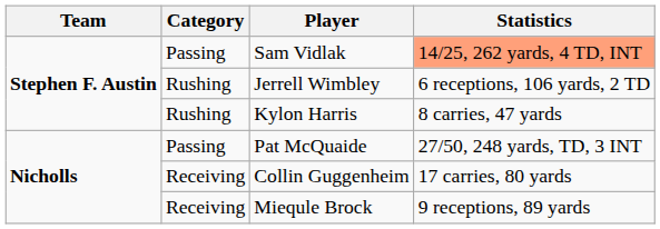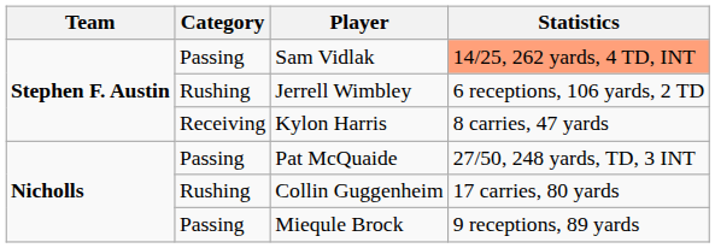Kylon Harris | Category: Rushing -> Receiving
Collin Guggenheim | Category: Receiving -> Rushing
Miequle Brock | Category: Receiving -> Passing
